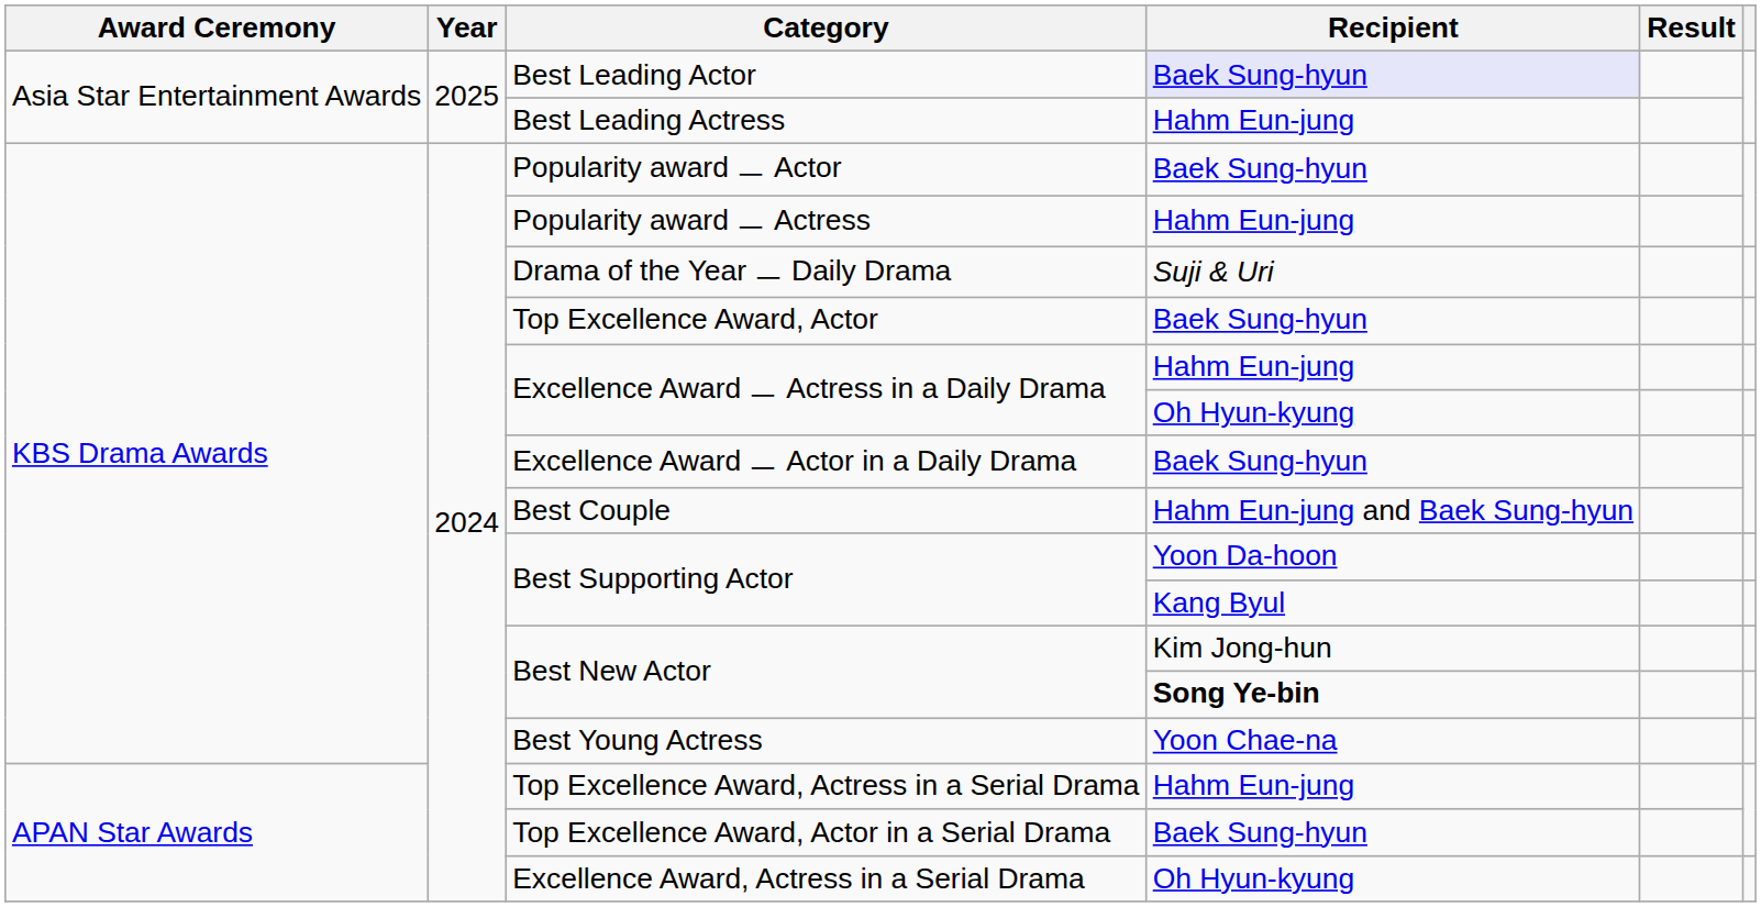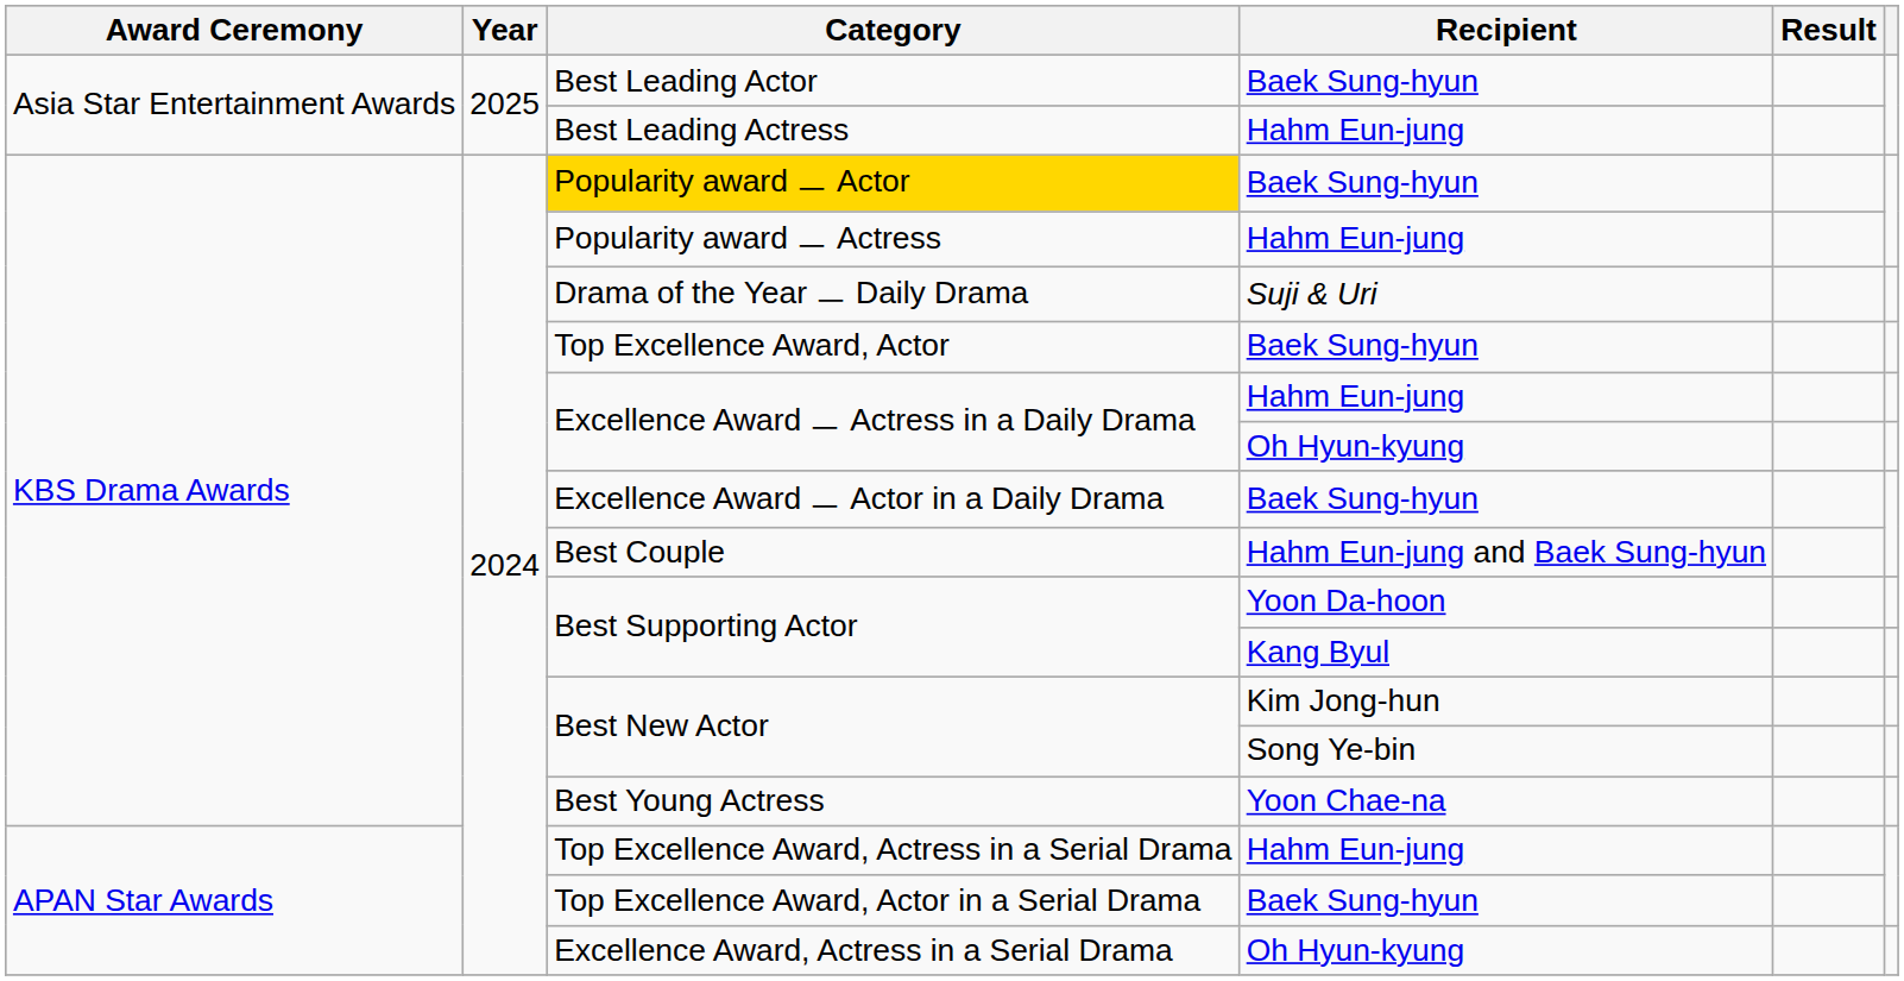Best Leading Actor | Recipient: lavender background -> no background
Popularity award ㅡ Actor | Category: no background -> gold background
Best New Actor / Song Ye-bin | Recipient: bold -> normal
